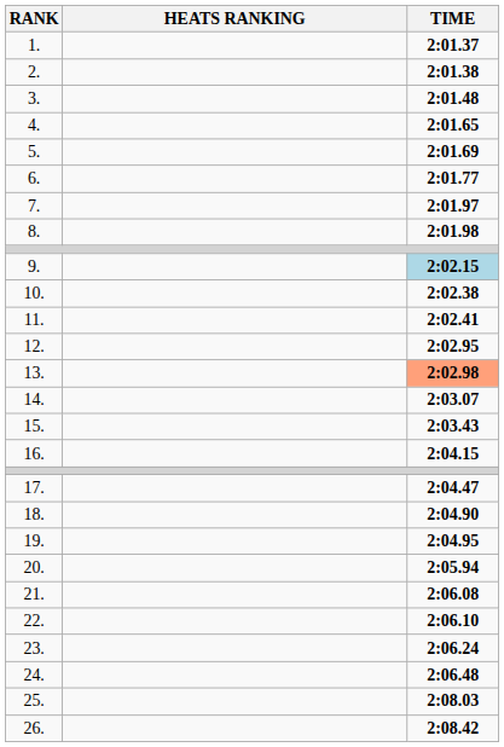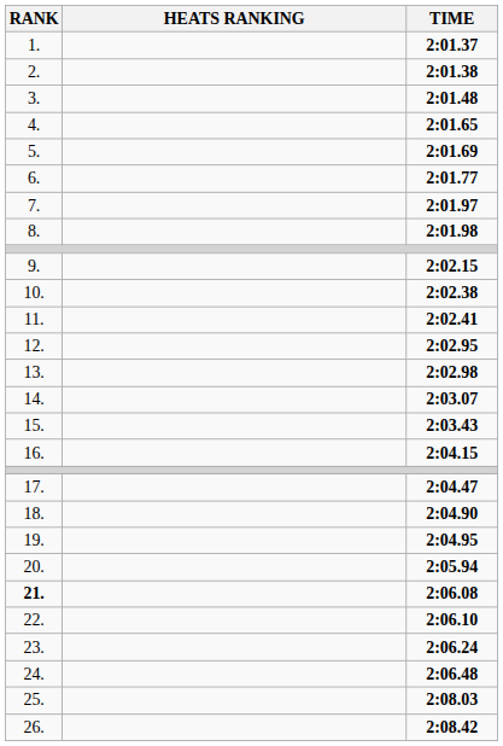9. | TIME: lightblue background -> no background
13. | TIME: lightsalmon background -> no background
21. | RANK: normal -> bold
